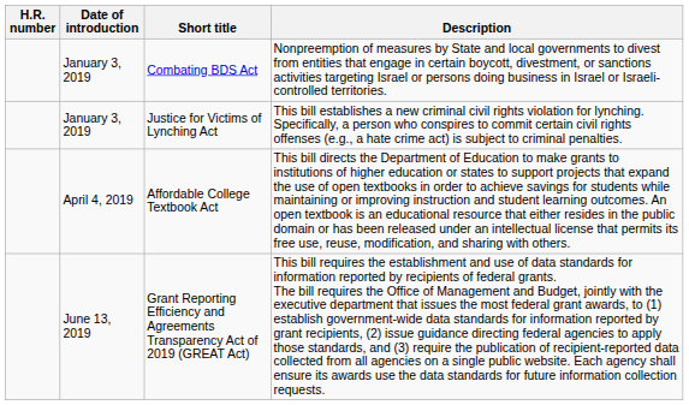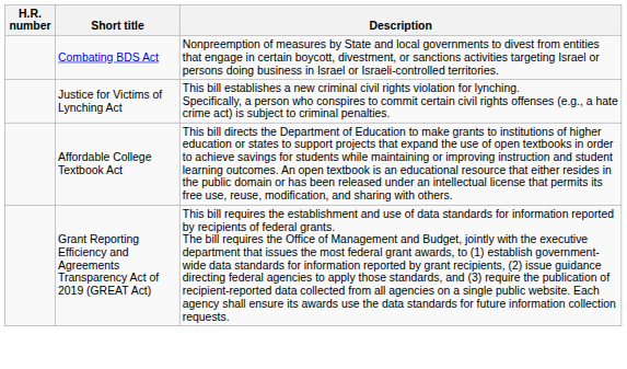- column: Date of introduction | January 3, 2019 | January 3, 2019 | April 4, 2019 | June 13, 2019
